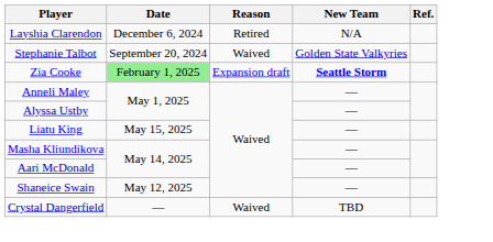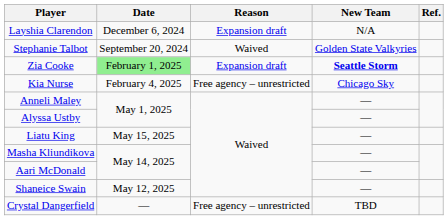Layshia Clarendon | Reason: Retired -> Expansion draft
+ row: Kia Nurse | February 4, 2025 | Free agency – unrestricted | Chicago Sky
Crystal Dangerfield | Reason: Waived -> Free agency – unrestricted
